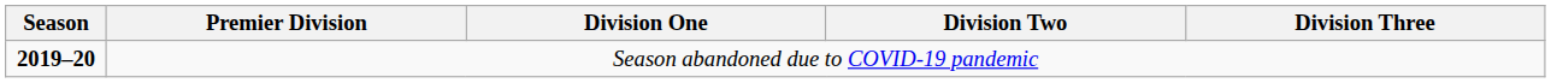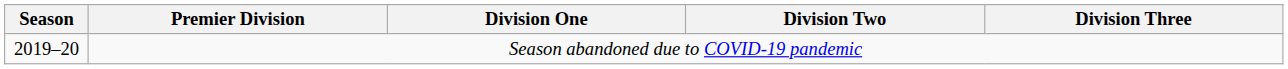Season abandoned due to COVID-19 pandemic | Season: bold -> normal
